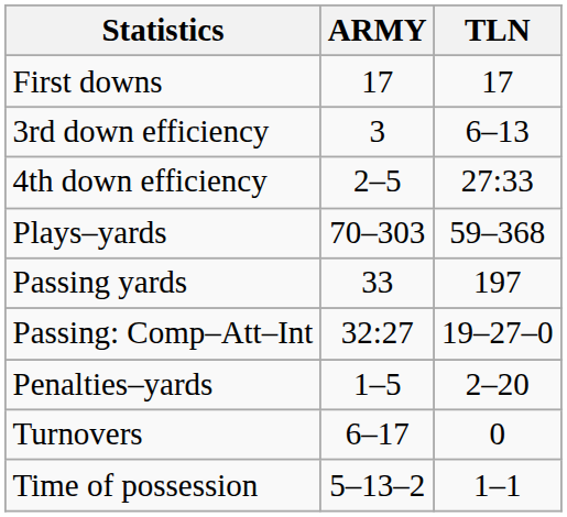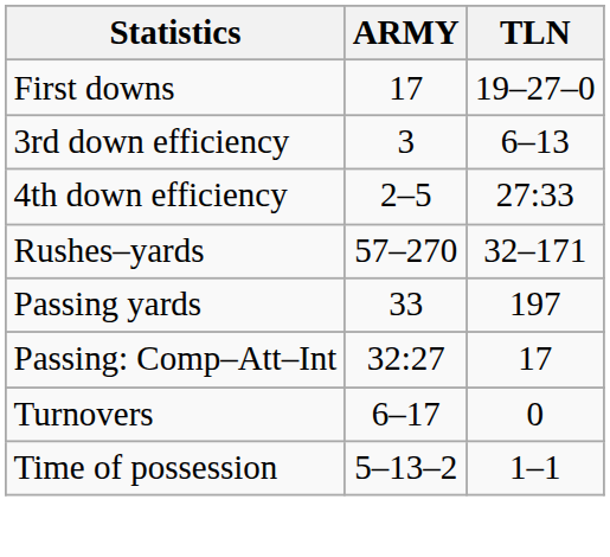First downs | TLN: 17 -> 19–27–0
- row: Plays–yards | 70–303 | 59–368
+ row: Rushes–yards | 57–270 | 32–171
Passing: Comp–Att–Int | TLN: 19–27–0 -> 17
- row: Penalties–yards | 1–5 | 2–20
